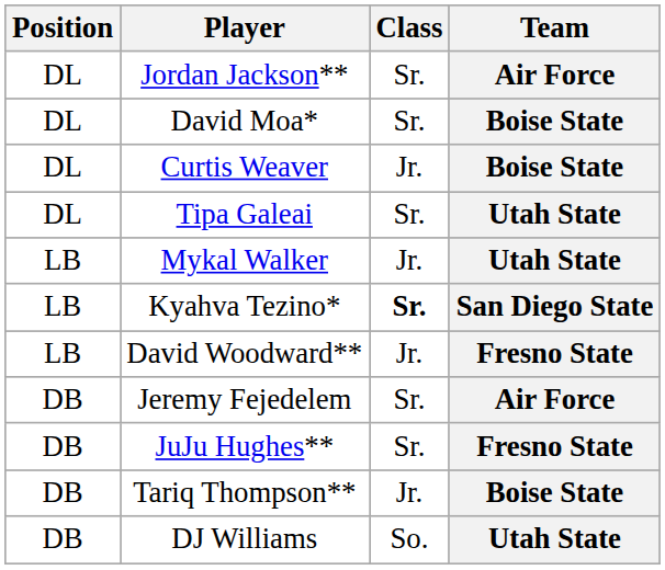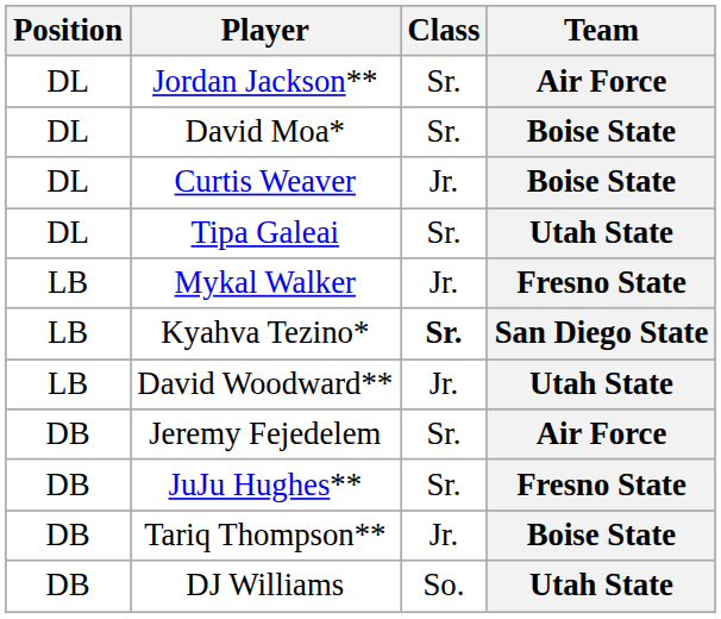Mykal Walker | Team: Utah State -> Fresno State
David Woodward** | Team: Fresno State -> Utah State
